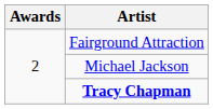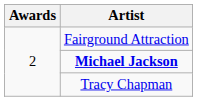Michael Jackson | Artist: normal -> bold
Tracy Chapman | Artist: bold -> normal
